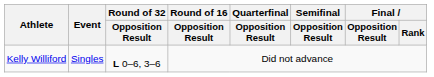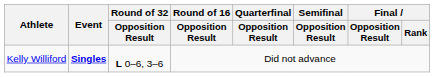Kelly Williford | Event: normal -> bold
